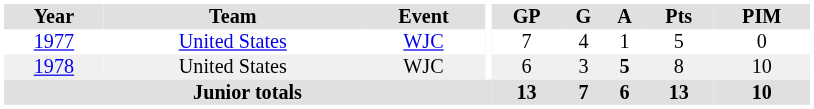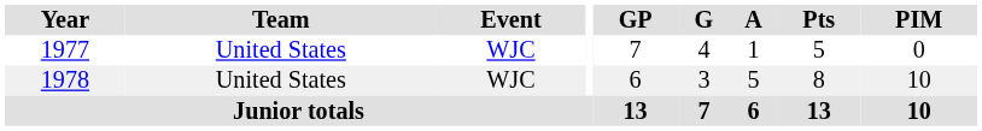1978 | A: bold -> normal
